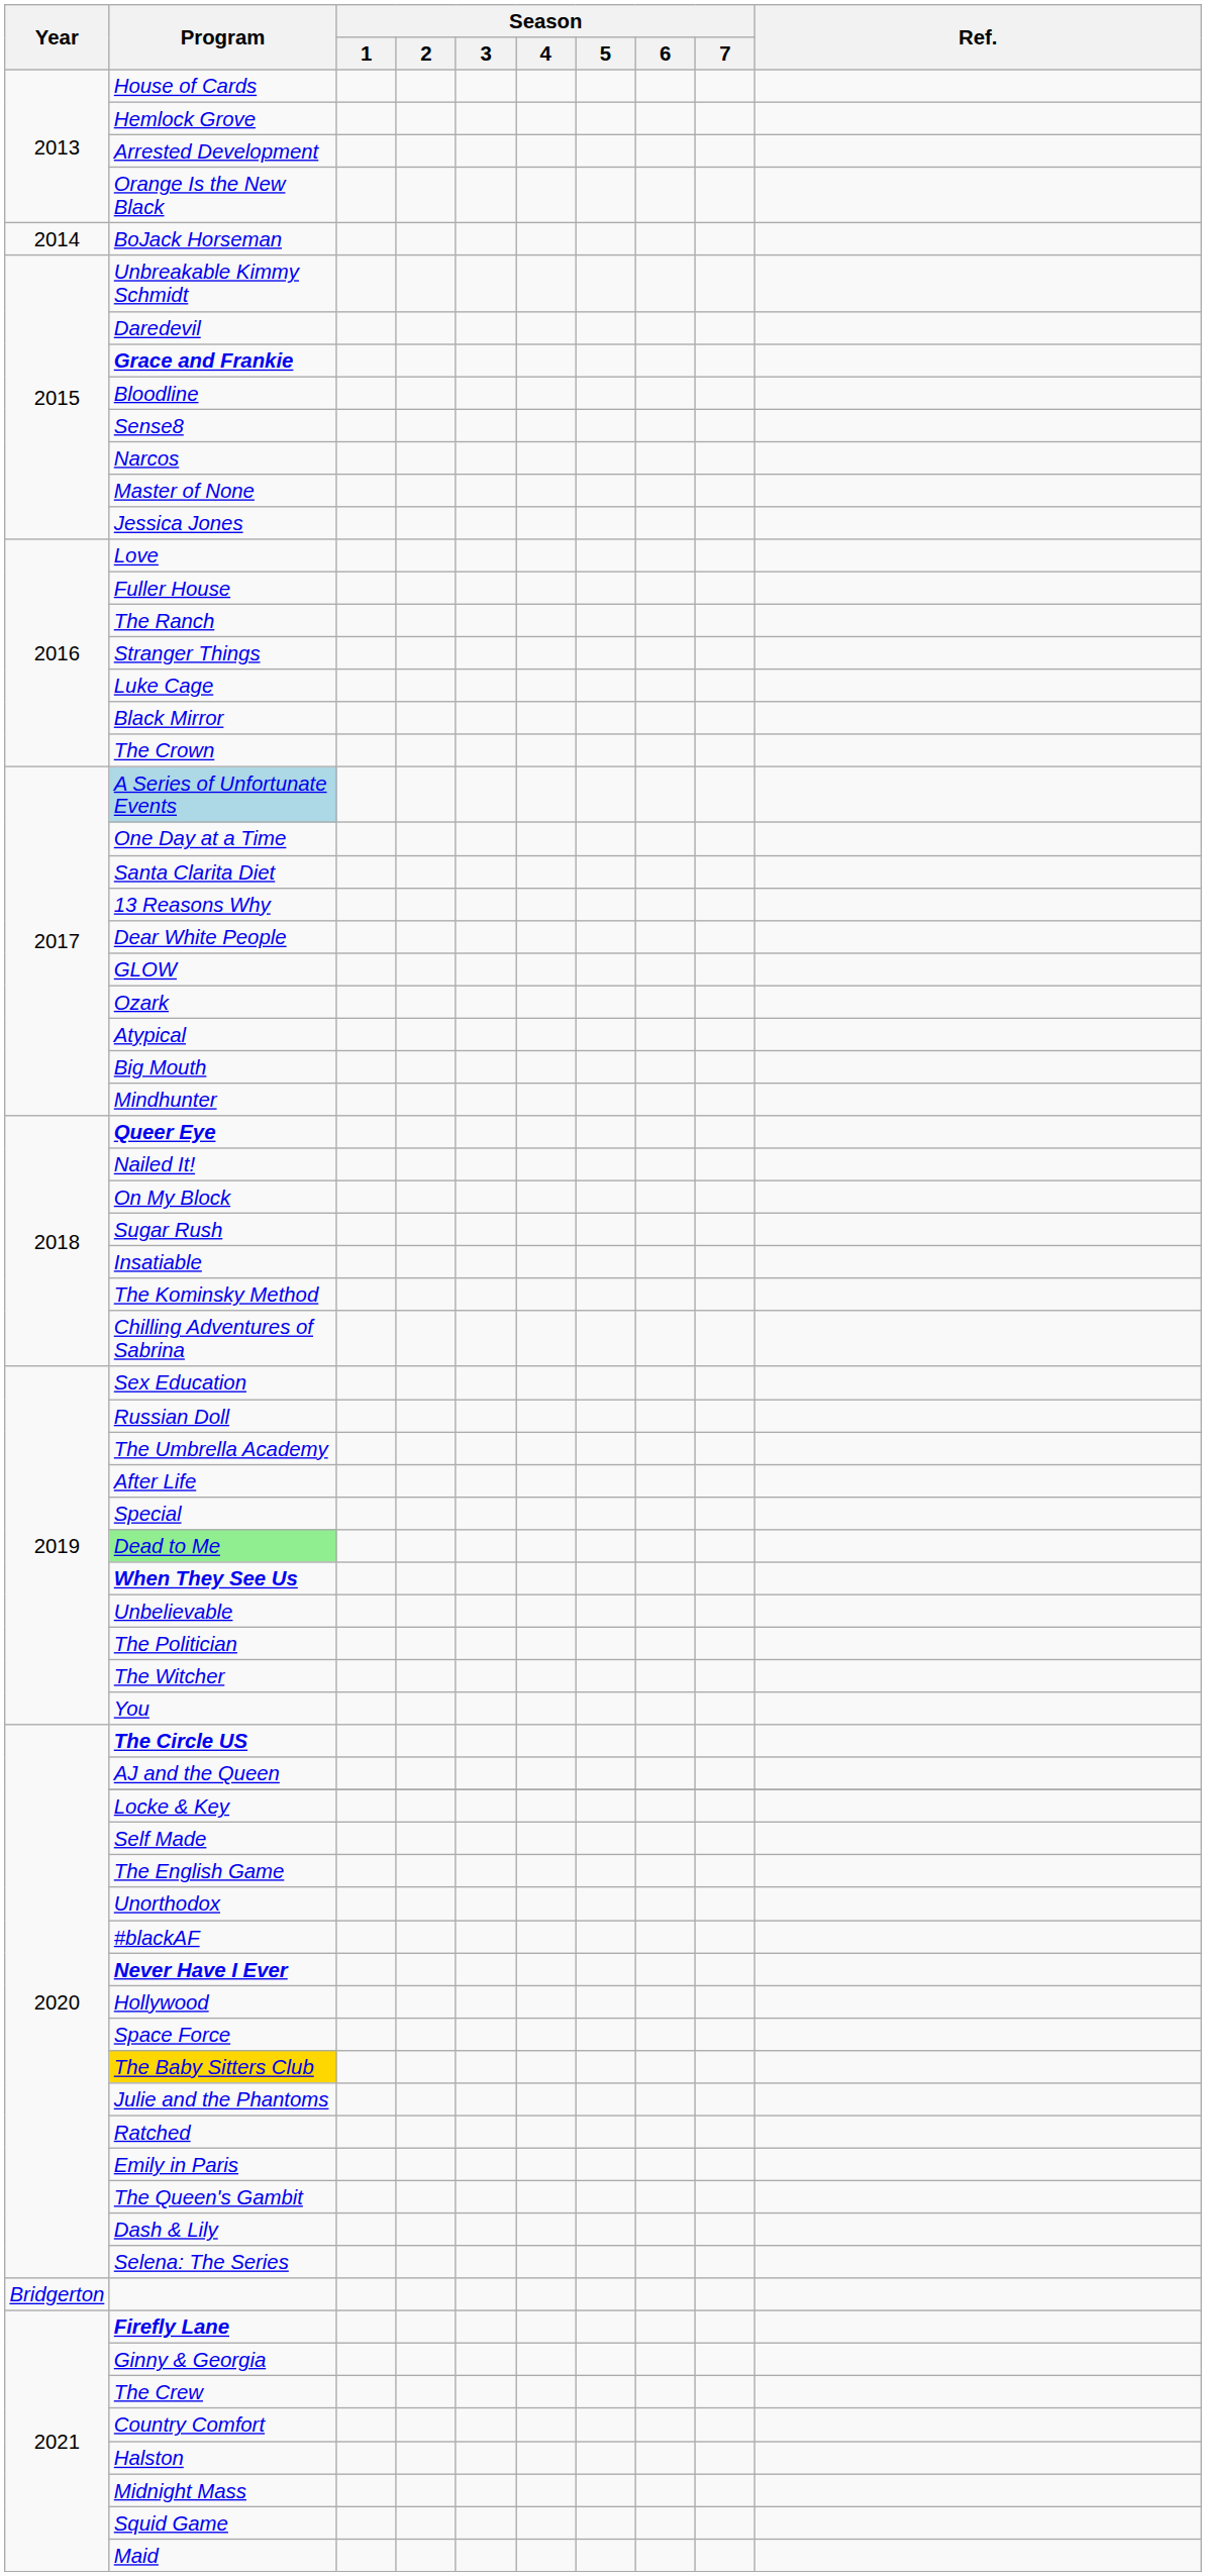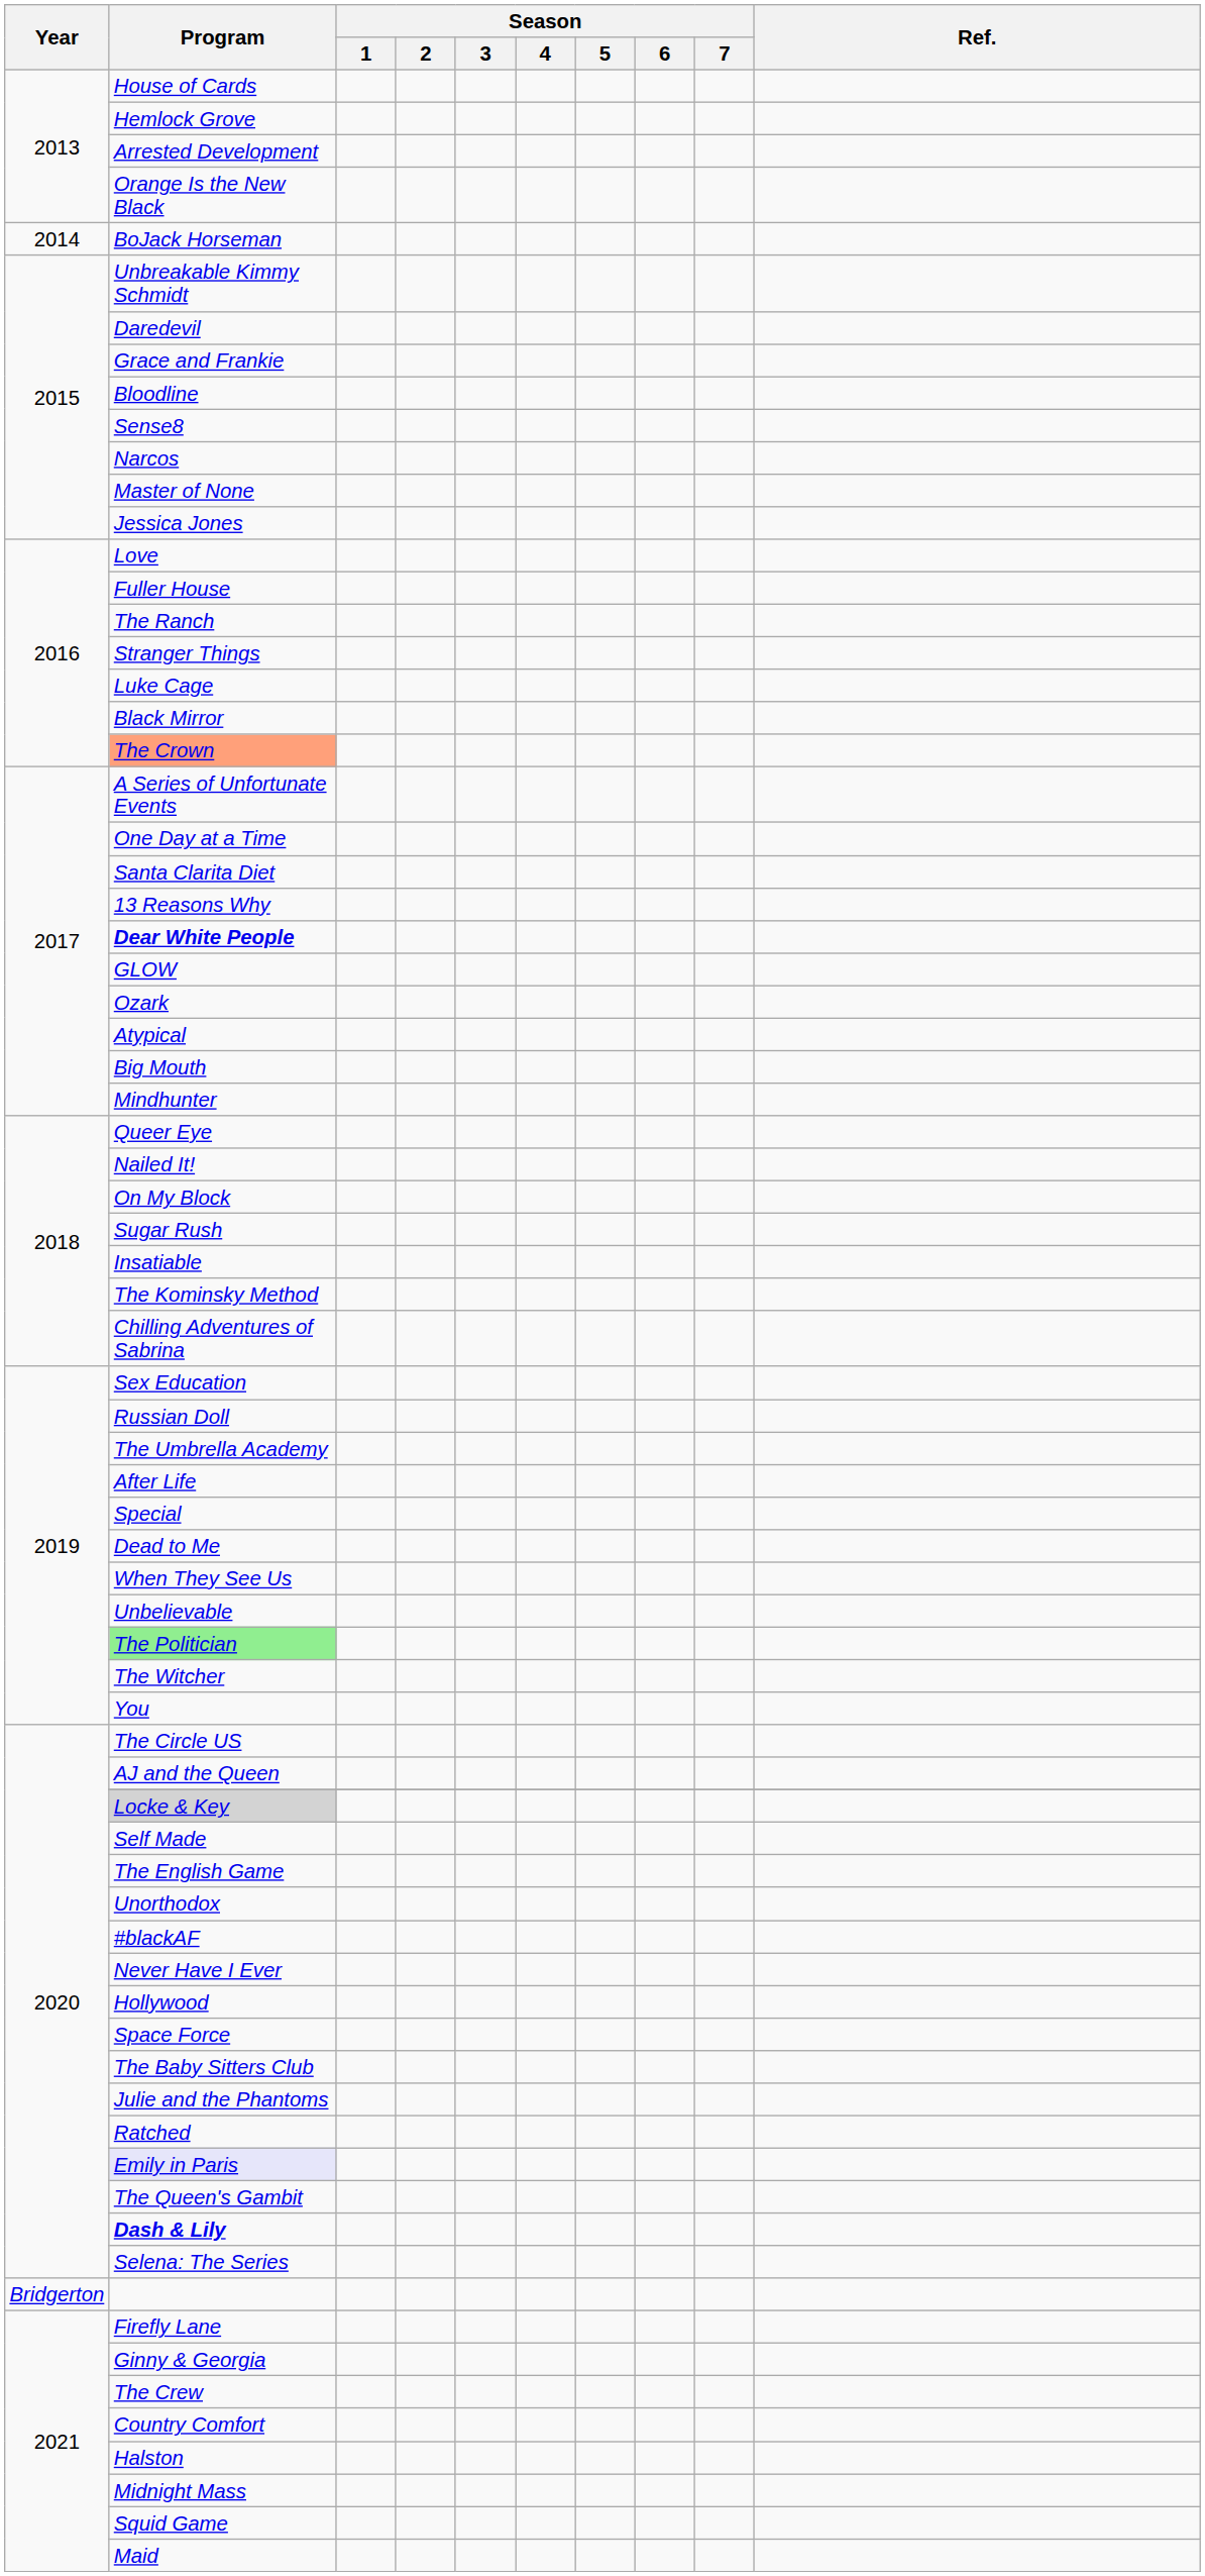Grace and Frankie | Program: bold -> normal
The Crown | Program: no background -> lightsalmon background
A Series of Unfortunate Events | Program: lightblue background -> no background
Dear White People | Program: normal -> bold
Queer Eye | Program: bold -> normal
Dead to Me | Program: lightgreen background -> no background
When They See Us | Program: bold -> normal
The Politician | Program: no background -> lightgreen background
The Circle US | Program: bold -> normal
Locke & Key | Program: no background -> lightgrey background
Never Have I Ever | Program: bold -> normal
The Baby Sitters Club | Program: gold background -> no background
Emily in Paris | Program: no background -> lavender background
Dash & Lily | Program: normal -> bold
Firefly Lane | Program: bold -> normal
